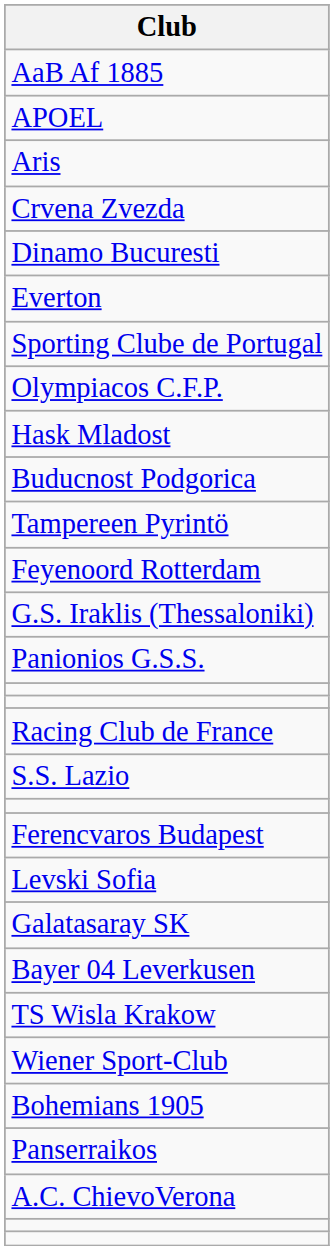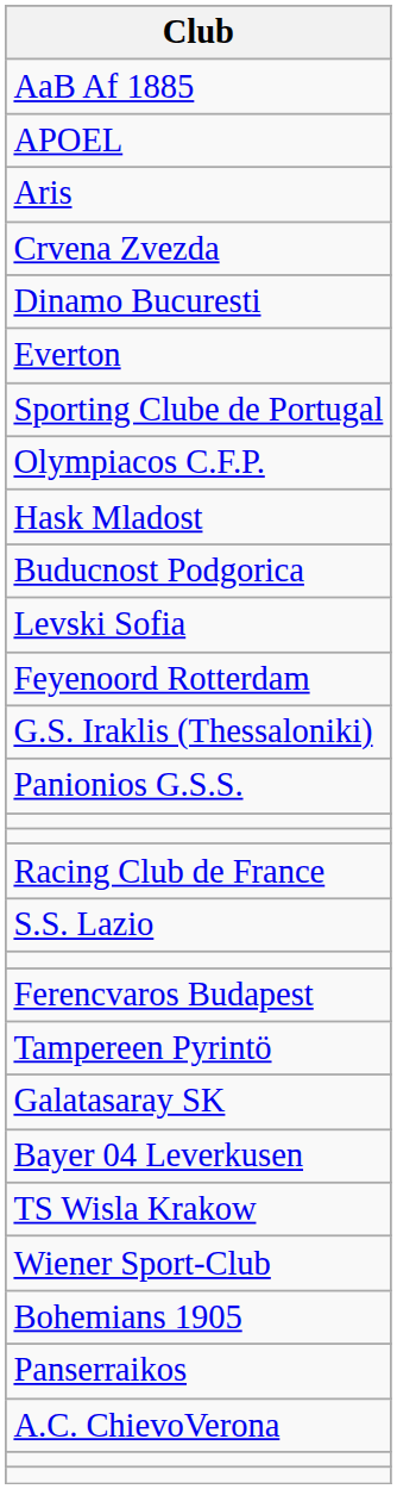row 12 | column 1: Tampereen Pyrintö -> Levski Sofia
row 22 | column 1: Levski Sofia -> Tampereen Pyrintö
